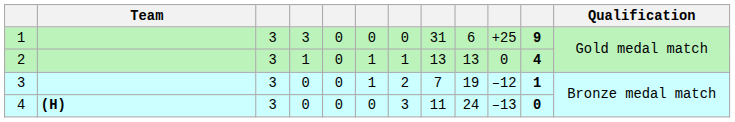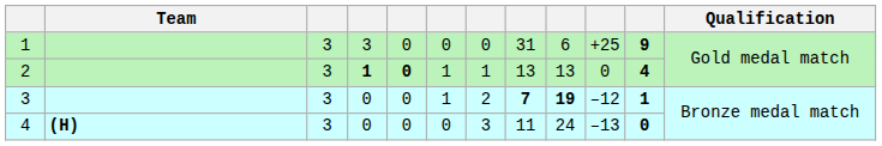row 3 | column 4: normal -> bold
row 3 | column 5: normal -> bold
row 4 | column 8: normal -> bold
row 4 | column 9: normal -> bold
